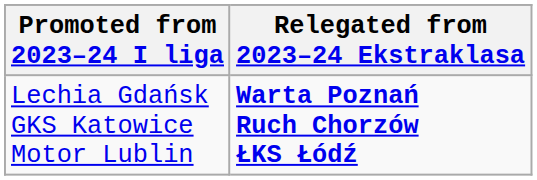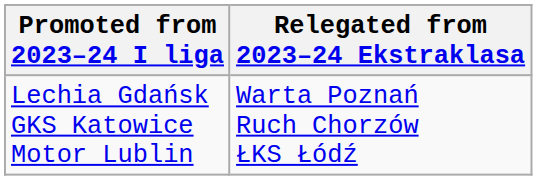Lechia Gdańsk GKS Katowice Motor Lublin | Relegated from 2023–24 Ekstraklasa: bold -> normal
